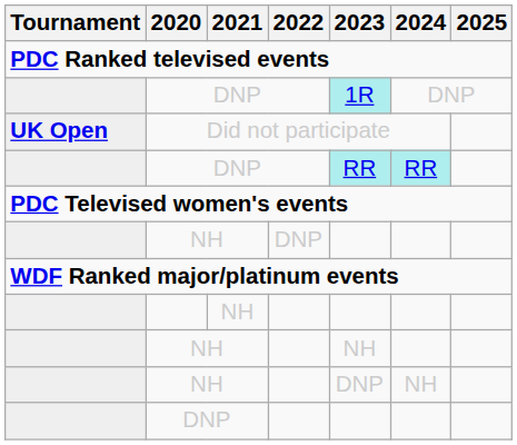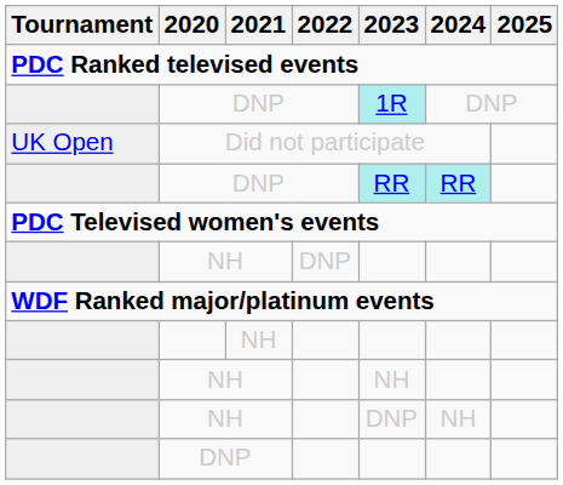Did not participate | Tournament: bold -> normal
